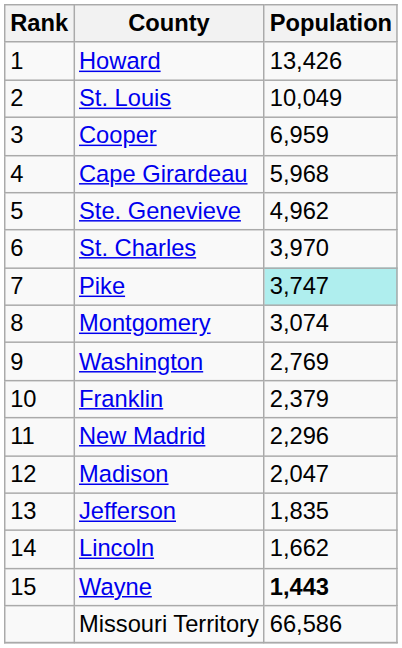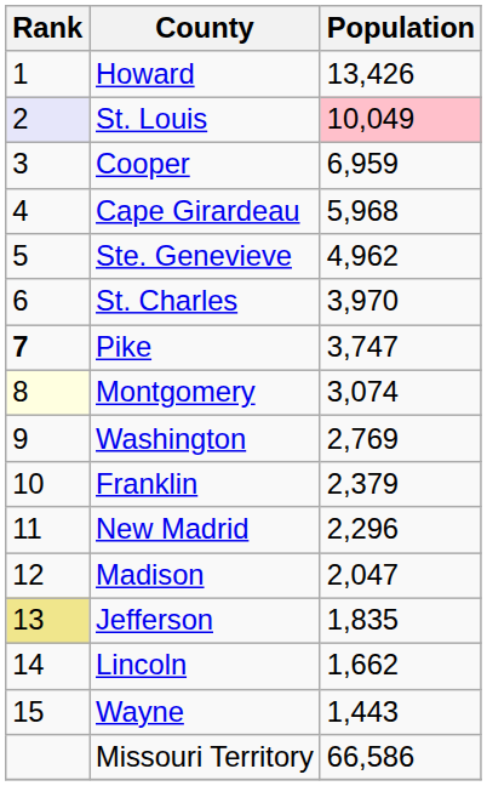St. Louis | Rank: no background -> lavender background
St. Louis | Population: no background -> pink background
Pike | Rank: normal -> bold
Pike | Population: paleturquoise background -> no background
Montgomery | Rank: no background -> lightyellow background
Jefferson | Rank: no background -> khaki background
Wayne | Population: bold -> normal
